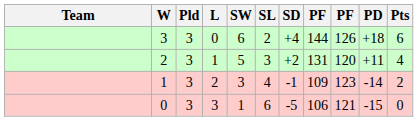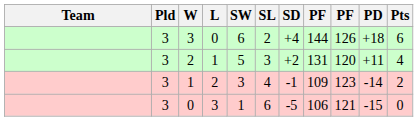columns swapped: Pld <-> W
